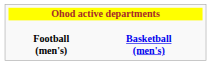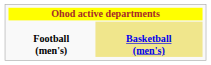Football (men's) | column 2: no background -> khaki background
